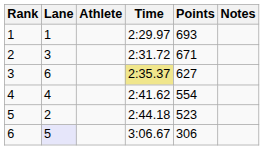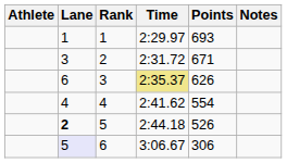columns swapped: Rank <-> Athlete
row 4 | Points: 627 -> 626
row 6 | Lane: normal -> bold
row 6 | Points: 523 -> 526
